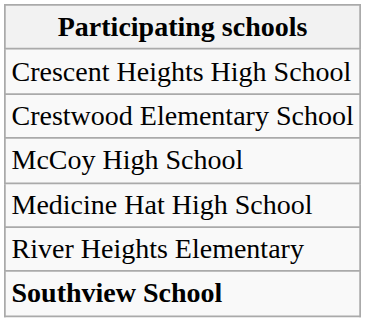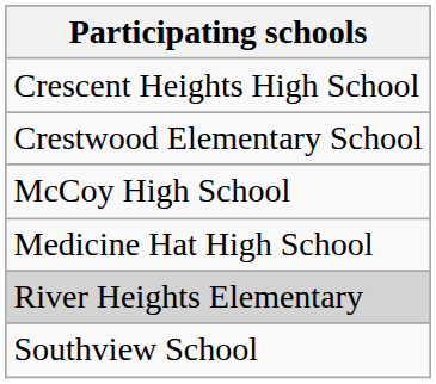row 6 | column 1: no background -> lightgrey background
row 7 | column 1: bold -> normal
